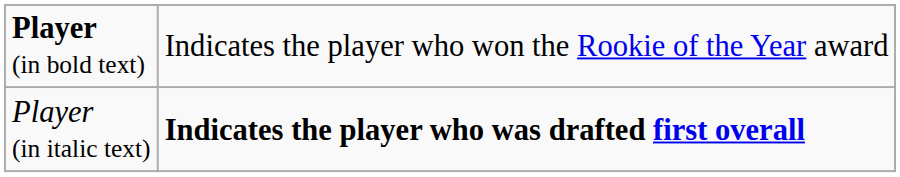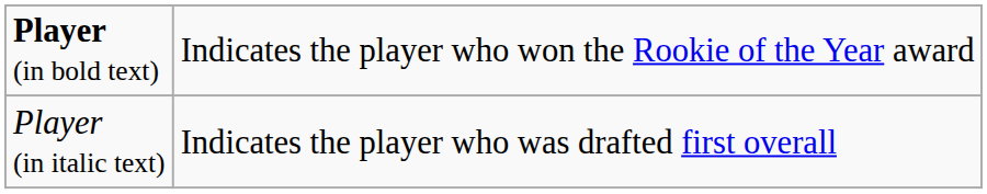row 2 | column 2: bold -> normal
